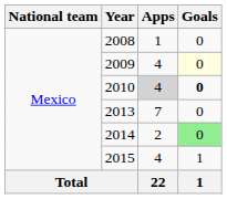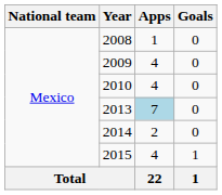2009 | Goals: lightyellow background -> no background
2010 | Apps: lightgrey background -> no background
2010 | Goals: bold -> normal
2013 | Apps: no background -> lightblue background
2014 | Goals: lightgreen background -> no background
